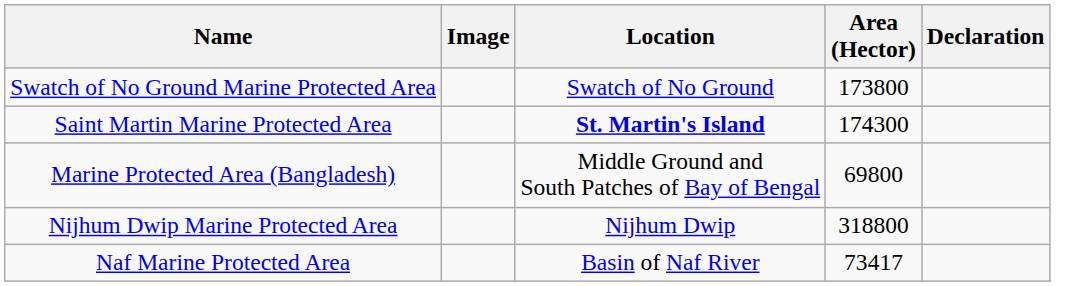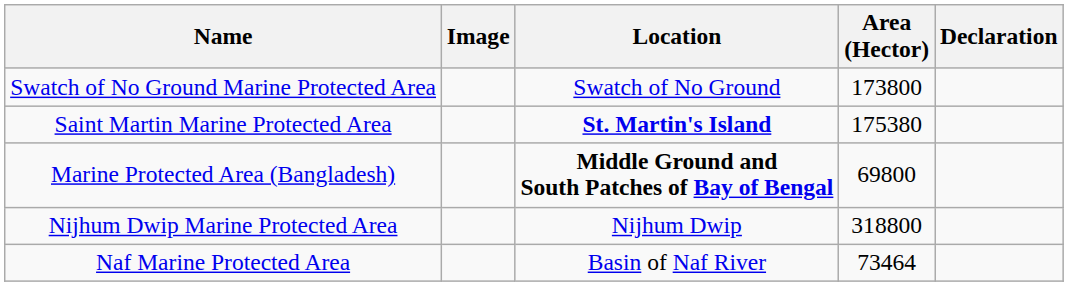Saint Martin Marine Protected Area | Area (Hector): 174300 -> 175380
Marine Protected Area (Bangladesh) | Location: normal -> bold
Naf Marine Protected Area | Area (Hector): 73417 -> 73464
